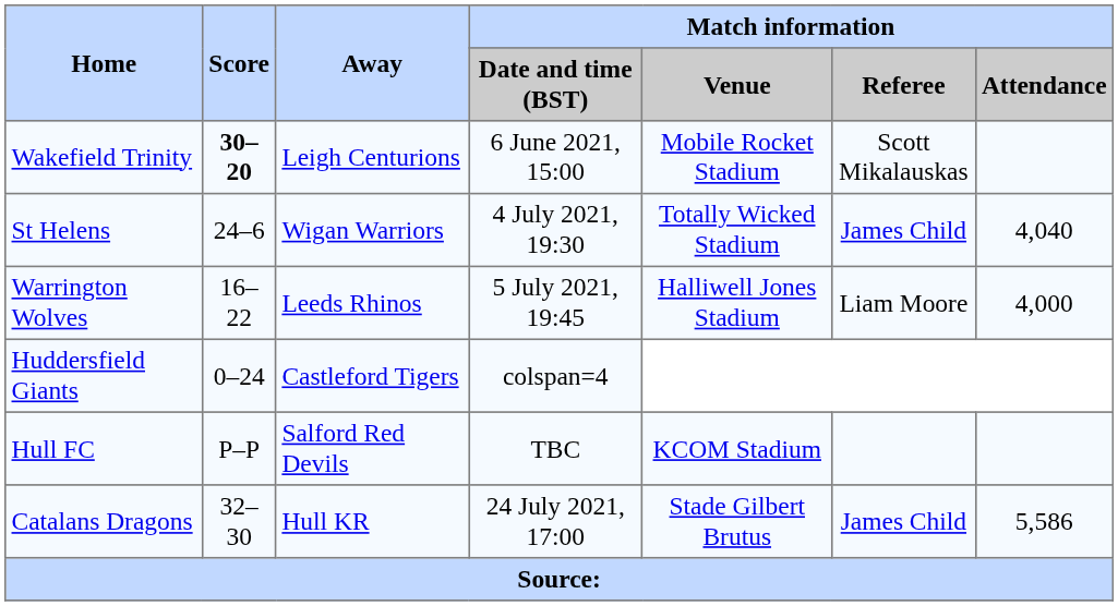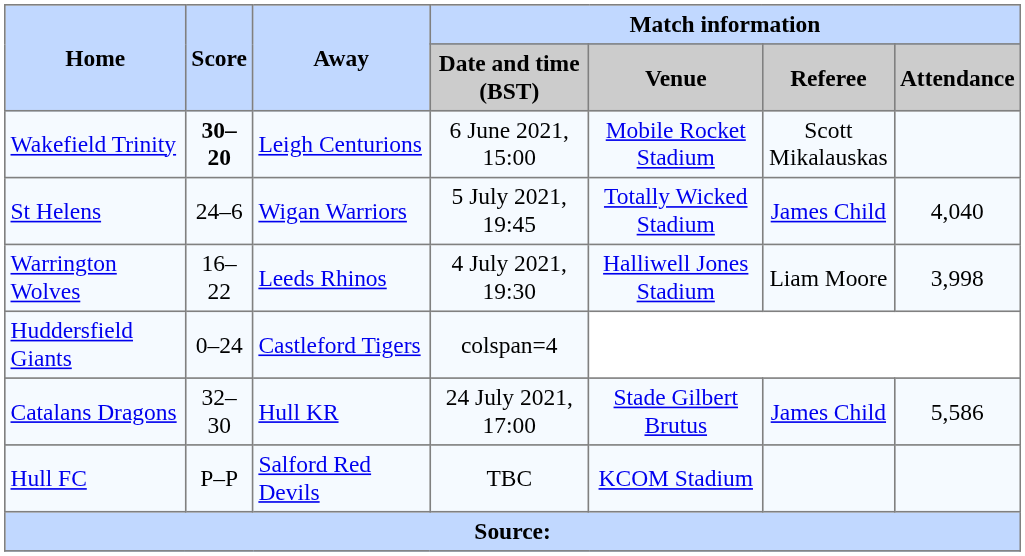St Helens | Match information / Date and time (BST): 4 July 2021, 19:30 -> 5 July 2021, 19:45
Warrington Wolves | Match information / Date and time (BST): 5 July 2021, 19:45 -> 4 July 2021, 19:30
Warrington Wolves | Match information / Attendance: 4,000 -> 3,998
rows swapped: Catalans Dragons <-> Hull FC
